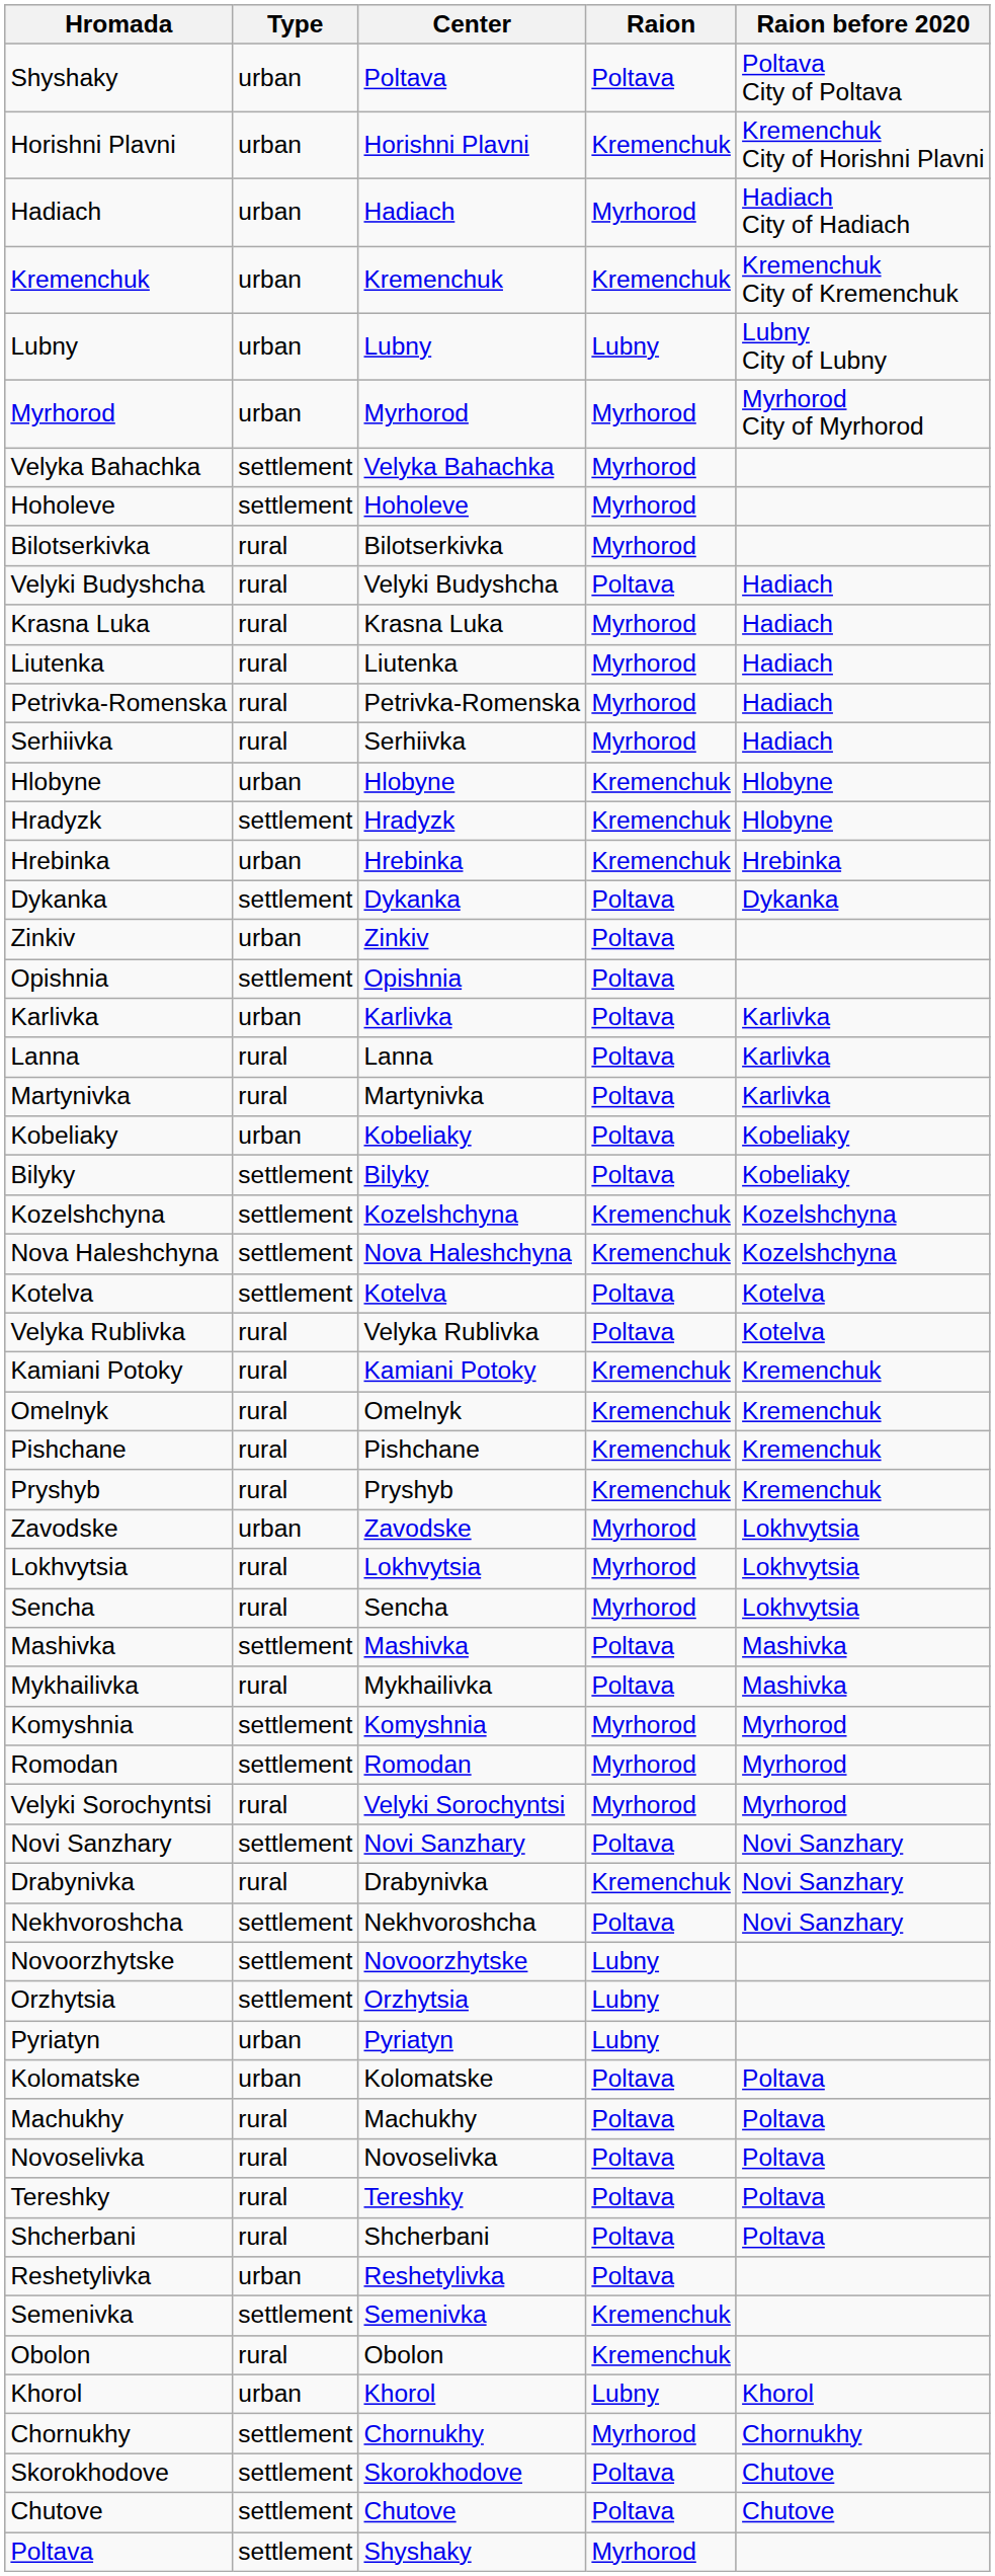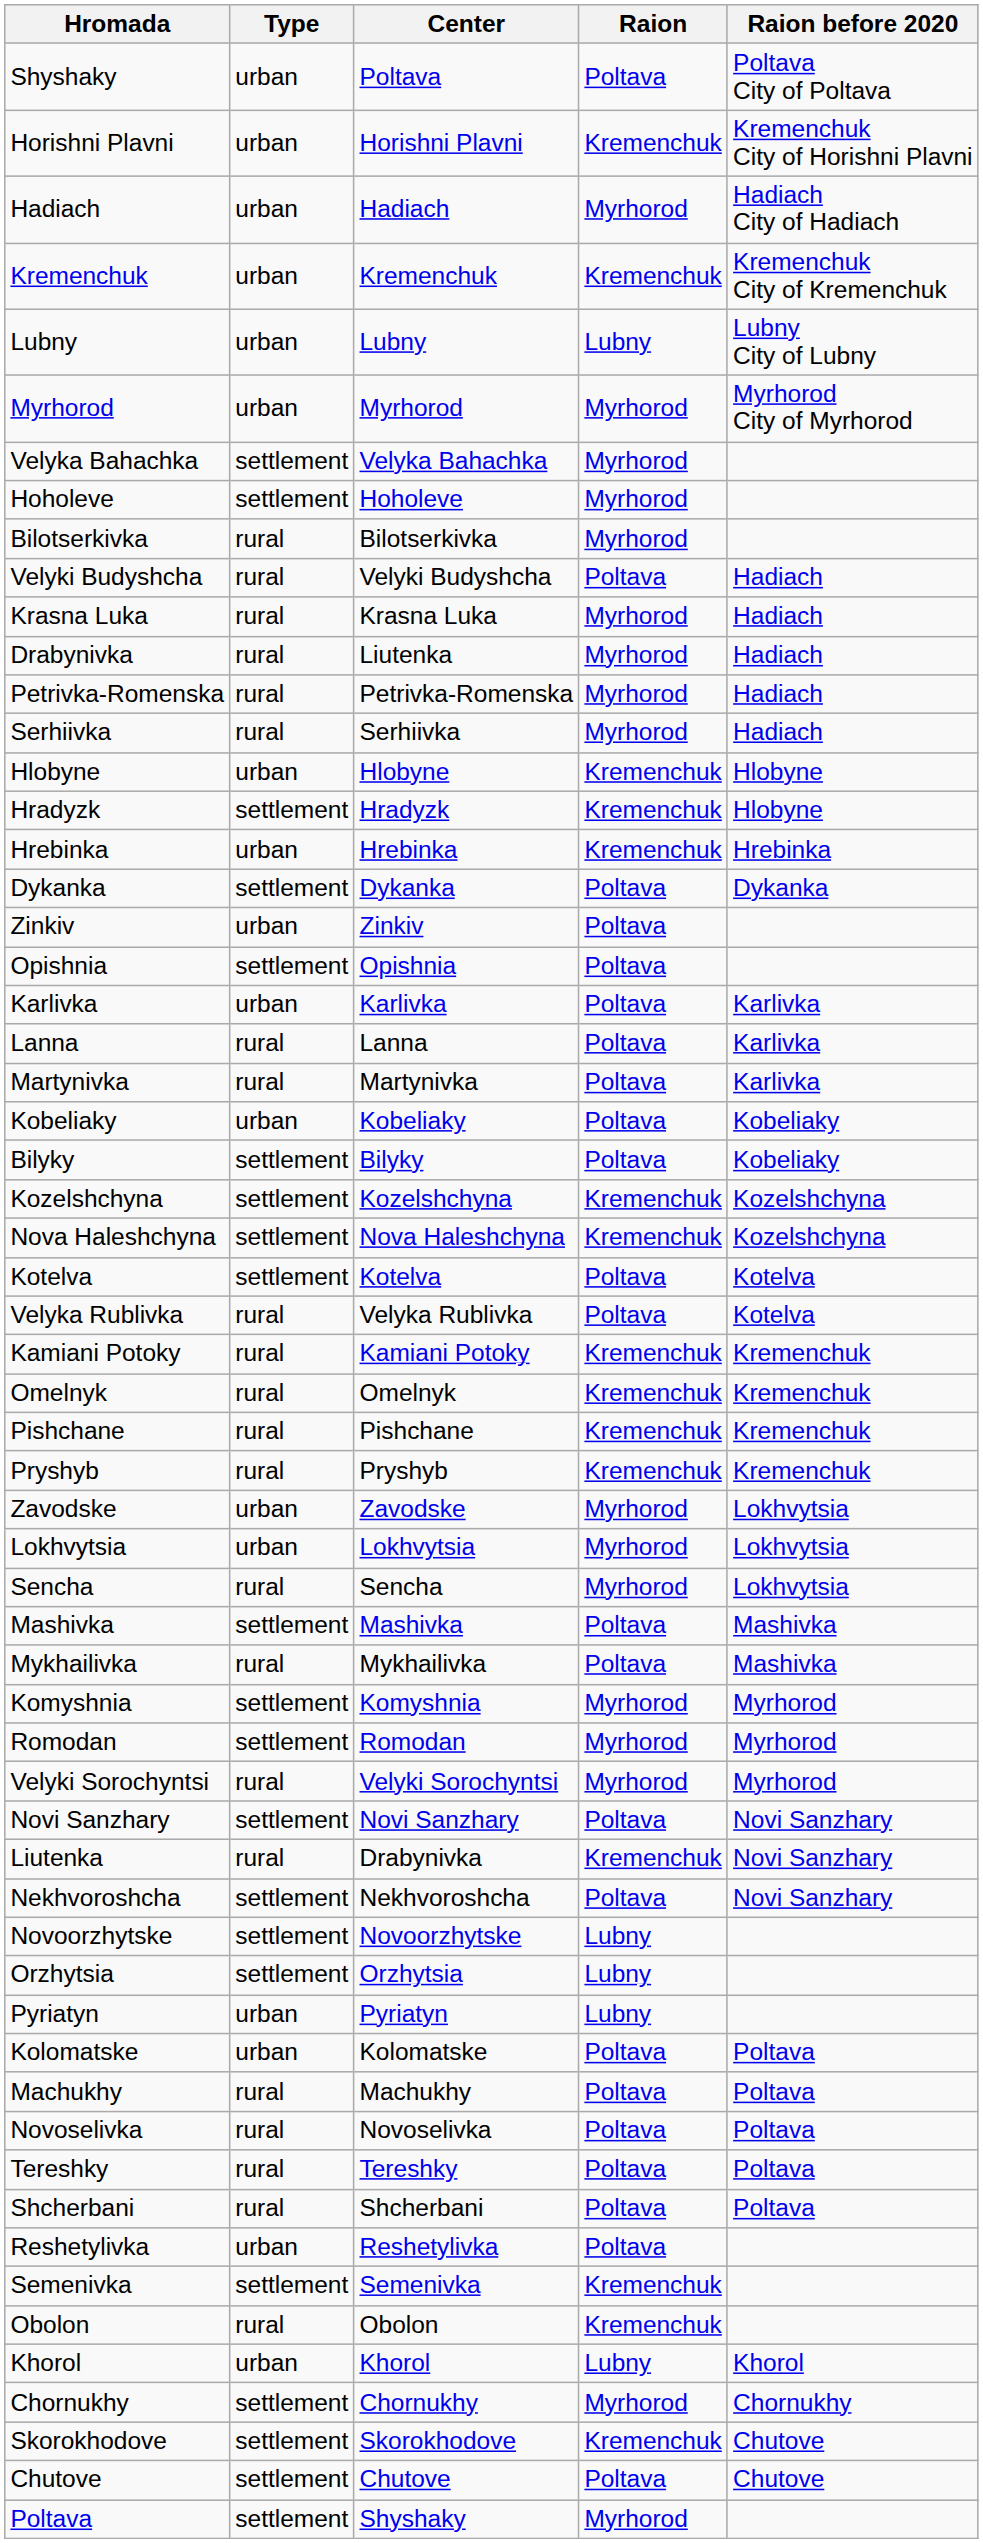row 13 | Hromada: Liutenka -> Drabynivka
row 36 | Type: rural -> urban
row 44 | Hromada: Drabynivka -> Liutenka
row 59 | Raion: Poltava -> Kremenchuk
